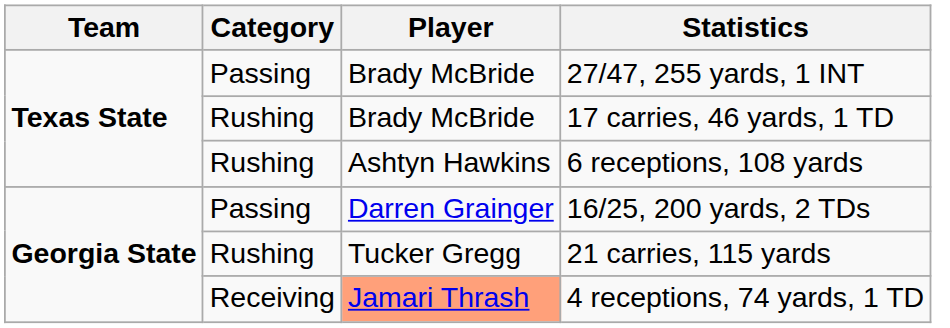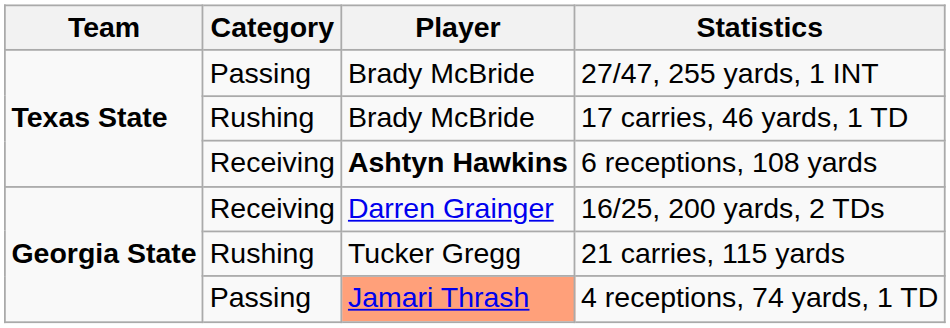6 receptions, 108 yards | Category: Rushing -> Receiving
6 receptions, 108 yards | Player: normal -> bold
16/25, 200 yards, 2 TDs | Category: Passing -> Receiving
4 receptions, 74 yards, 1 TD | Category: Receiving -> Passing
